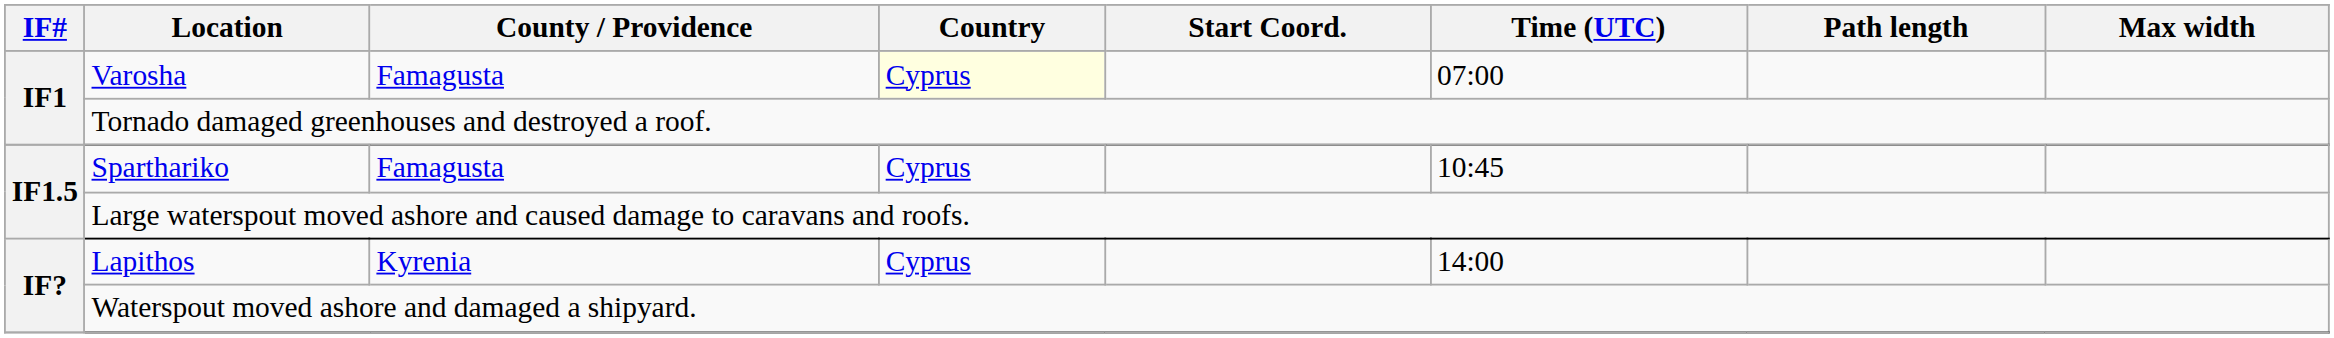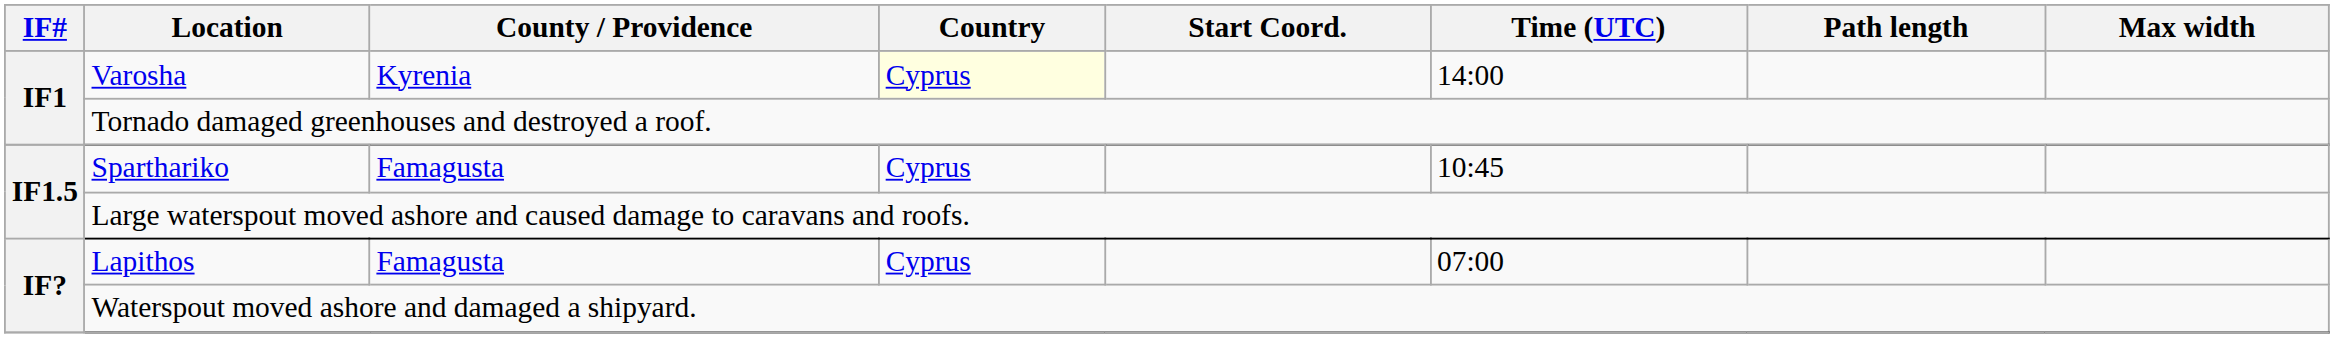Varosha | County / Providence: Famagusta -> Kyrenia
Varosha | Time (UTC): 07:00 -> 14:00
Lapithos | County / Providence: Kyrenia -> Famagusta
Lapithos | Time (UTC): 14:00 -> 07:00
